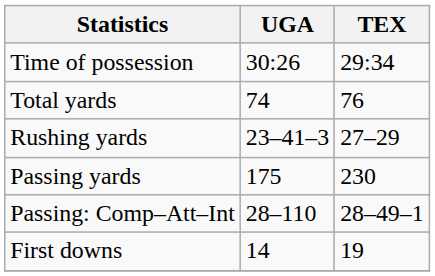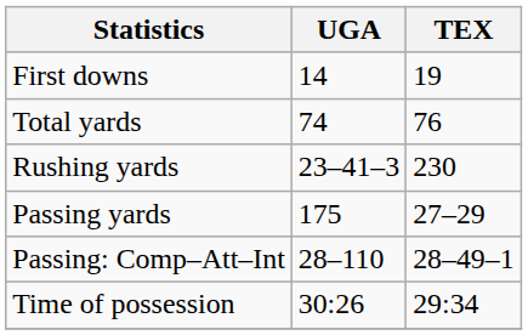rows swapped: First downs <-> Time of possession
Rushing yards | TEX: 27–29 -> 230
Passing yards | TEX: 230 -> 27–29
